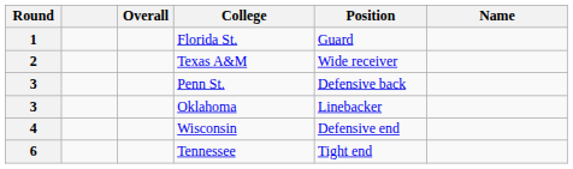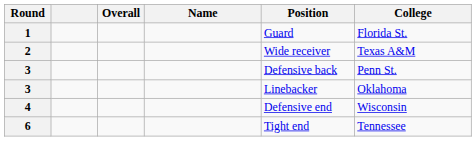columns swapped: Name <-> College
